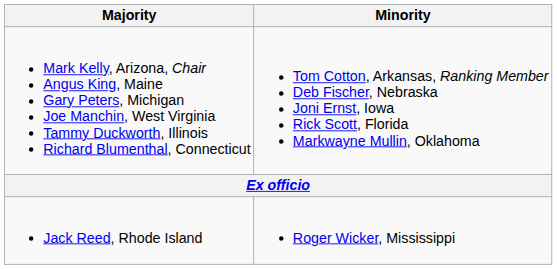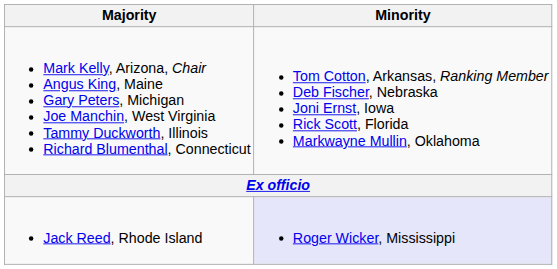Jack Reed, Rhode Island | Minority: no background -> lavender background
